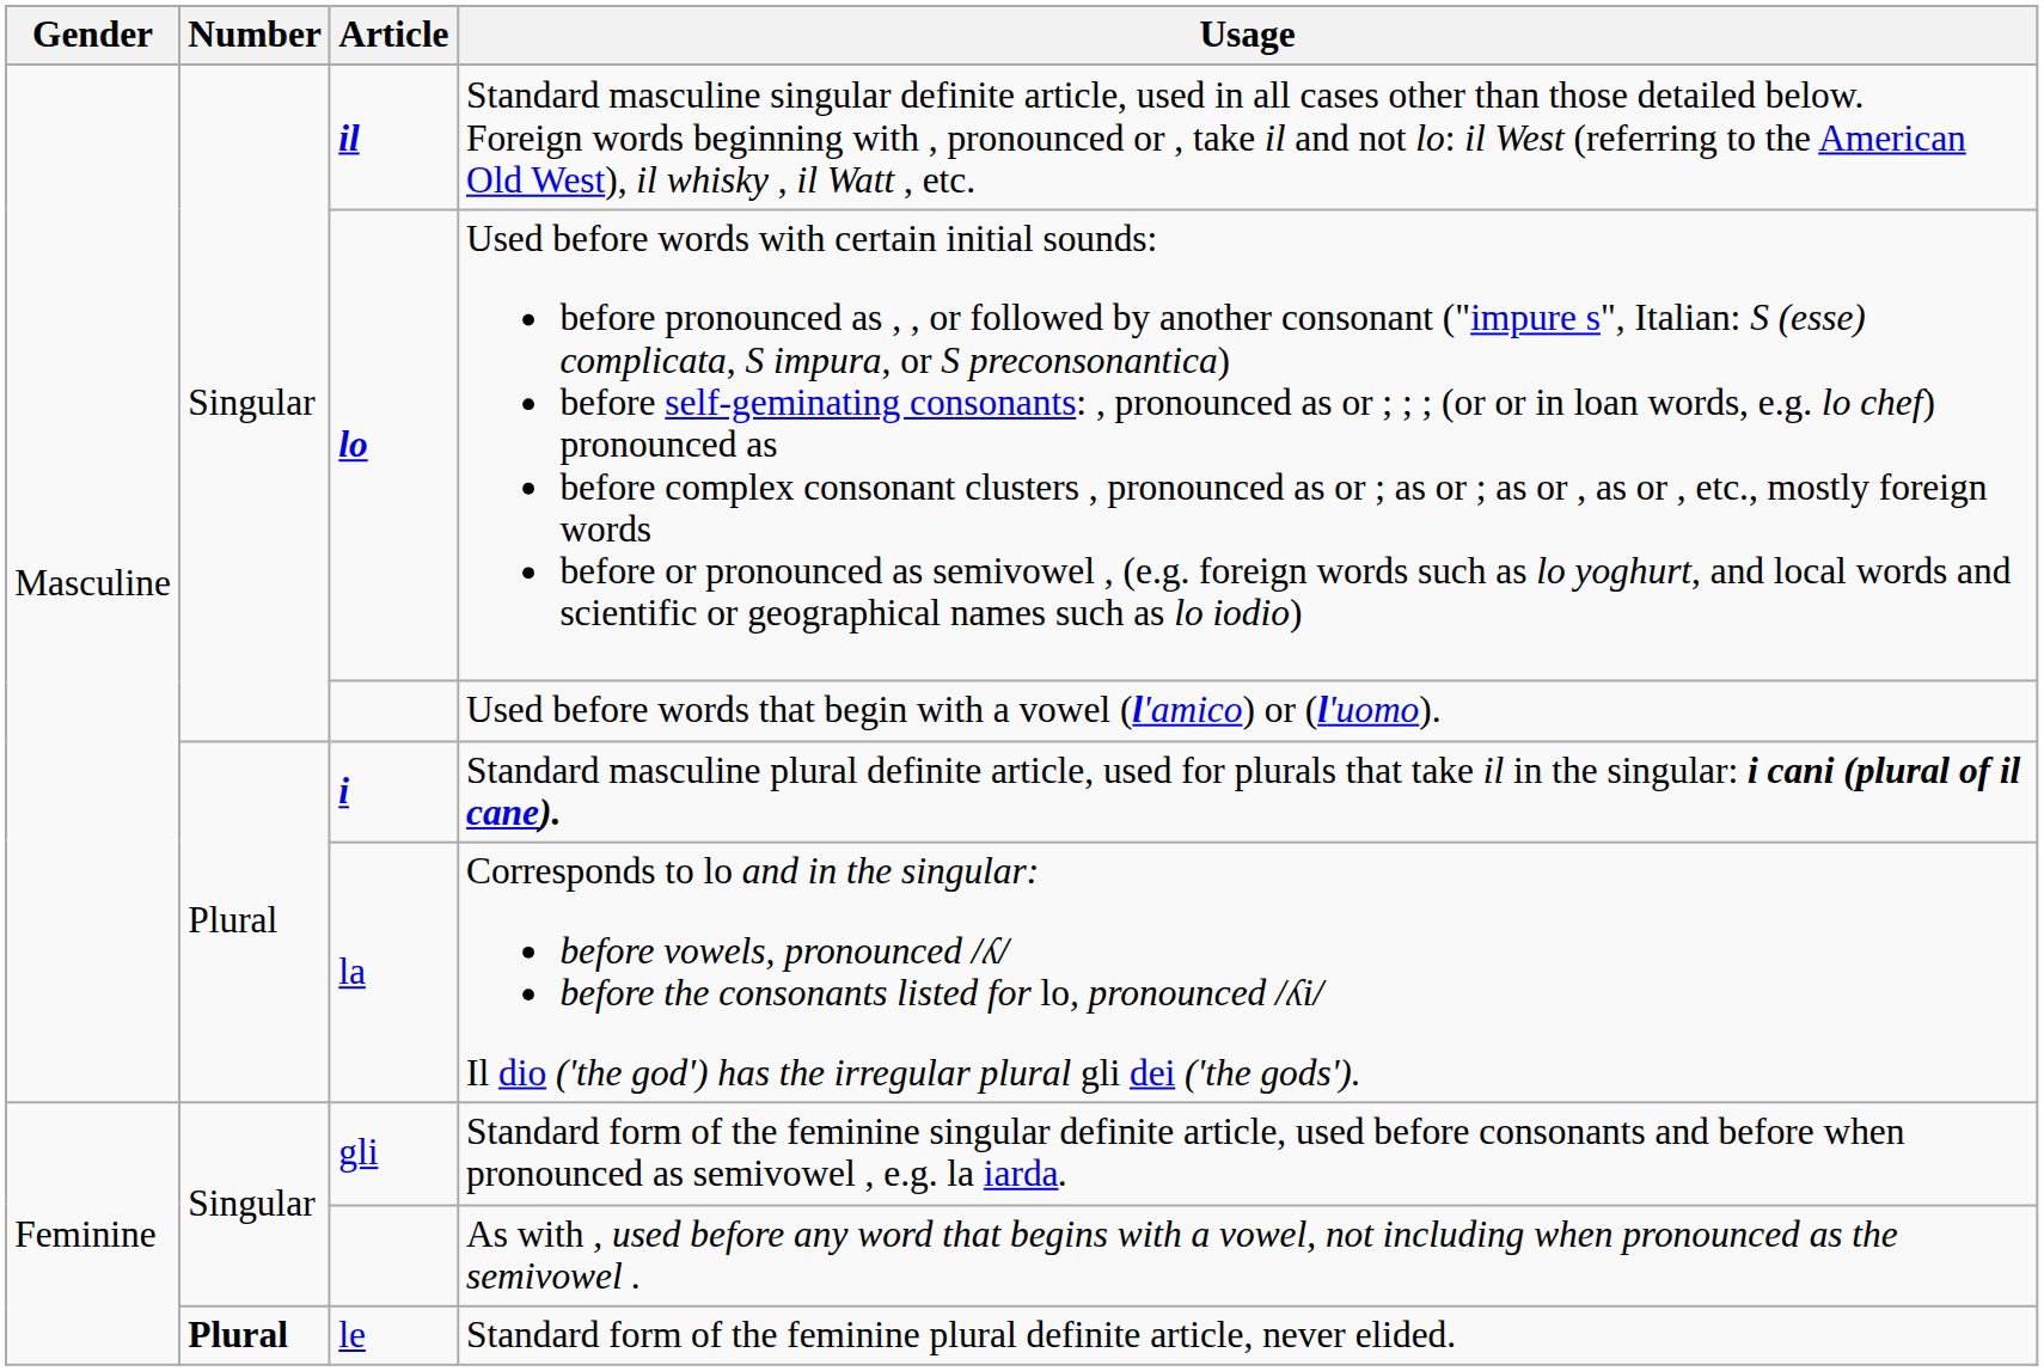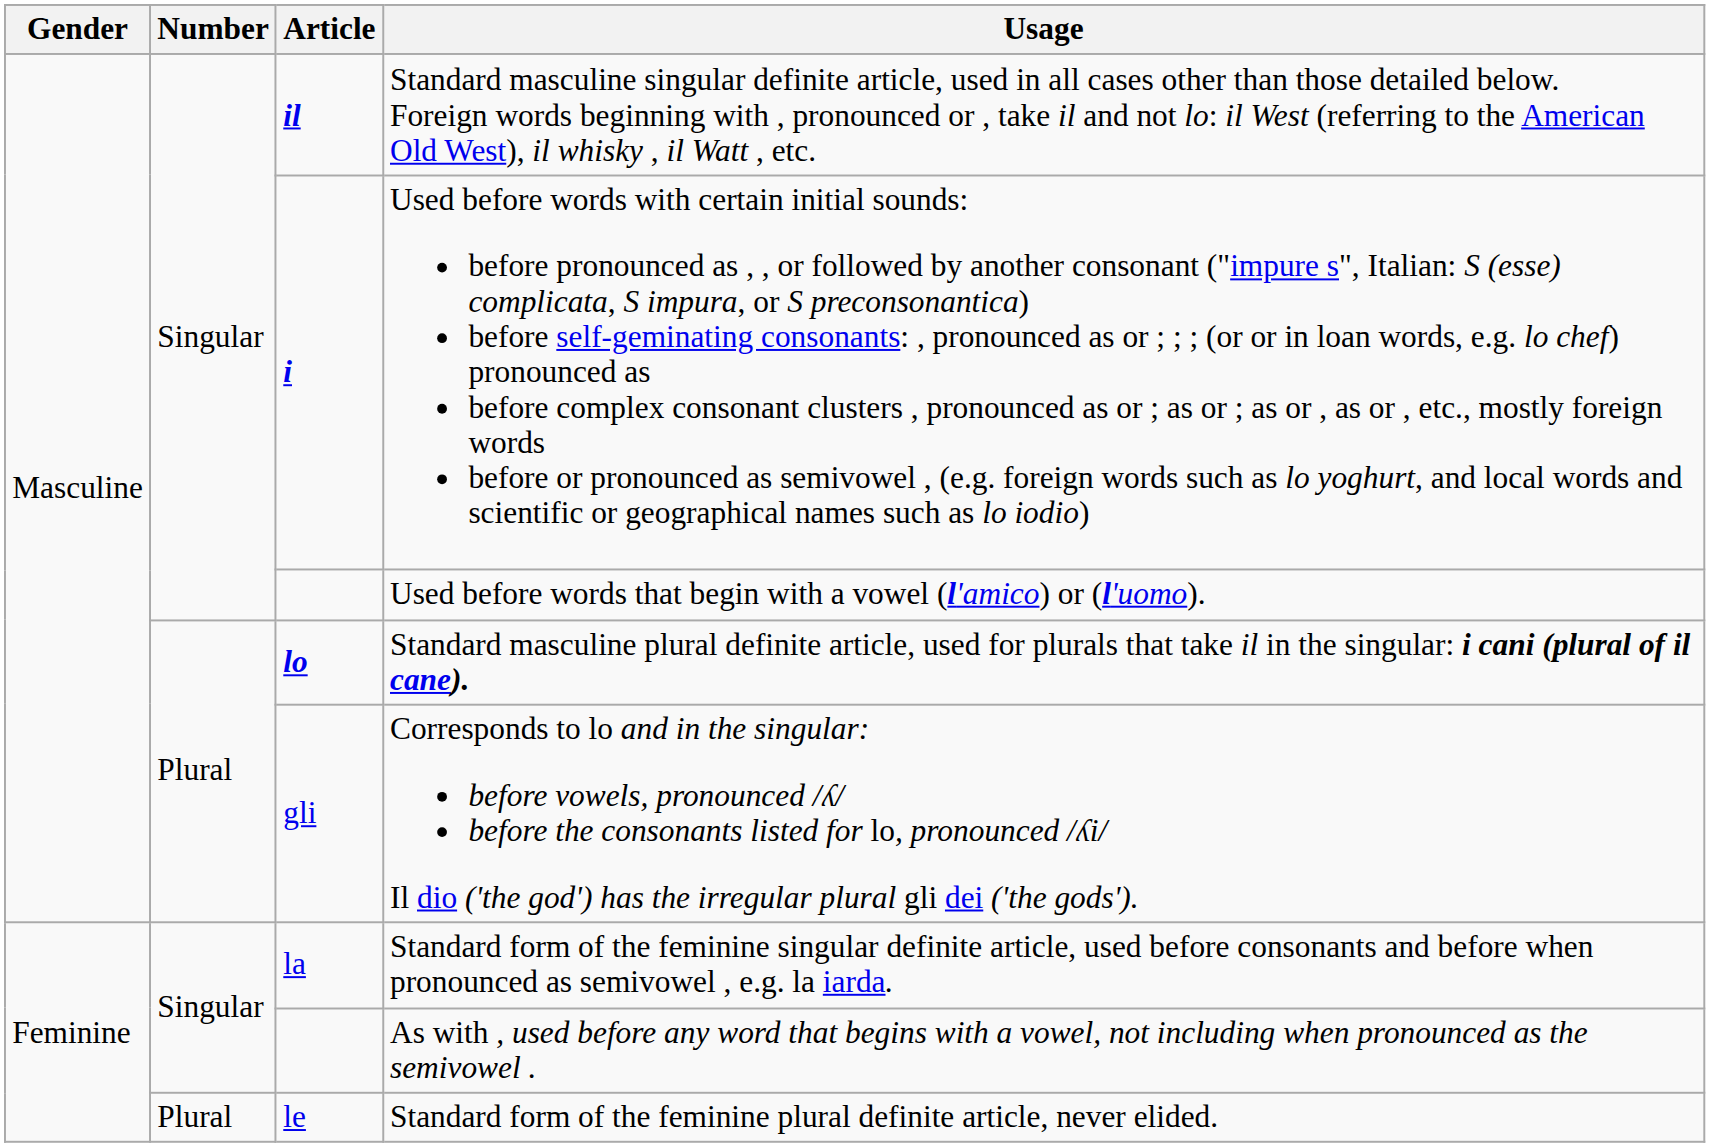row 3 | Article: lo -> i
row 5 | Article: i -> lo
row 6 | Article: la -> gli
row 7 | Article: gli -> la
row 9 | Number: bold -> normal
